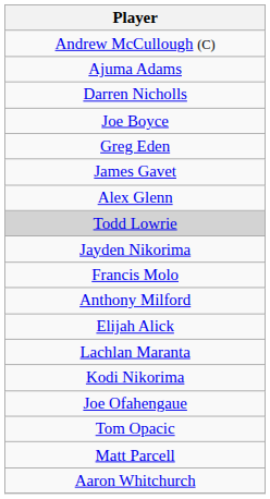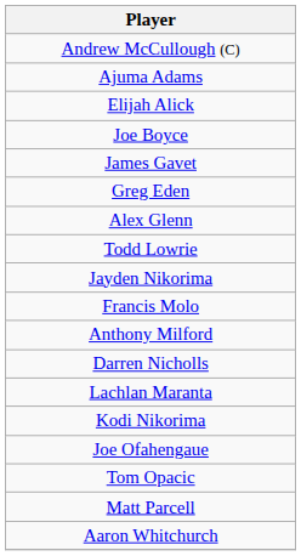row 4 | column 1: Darren Nicholls -> Elijah Alick
row 6 | column 1: Greg Eden -> James Gavet
row 7 | column 1: James Gavet -> Greg Eden
row 9 | column 1: lightgrey background -> no background
row 13 | column 1: Elijah Alick -> Darren Nicholls
